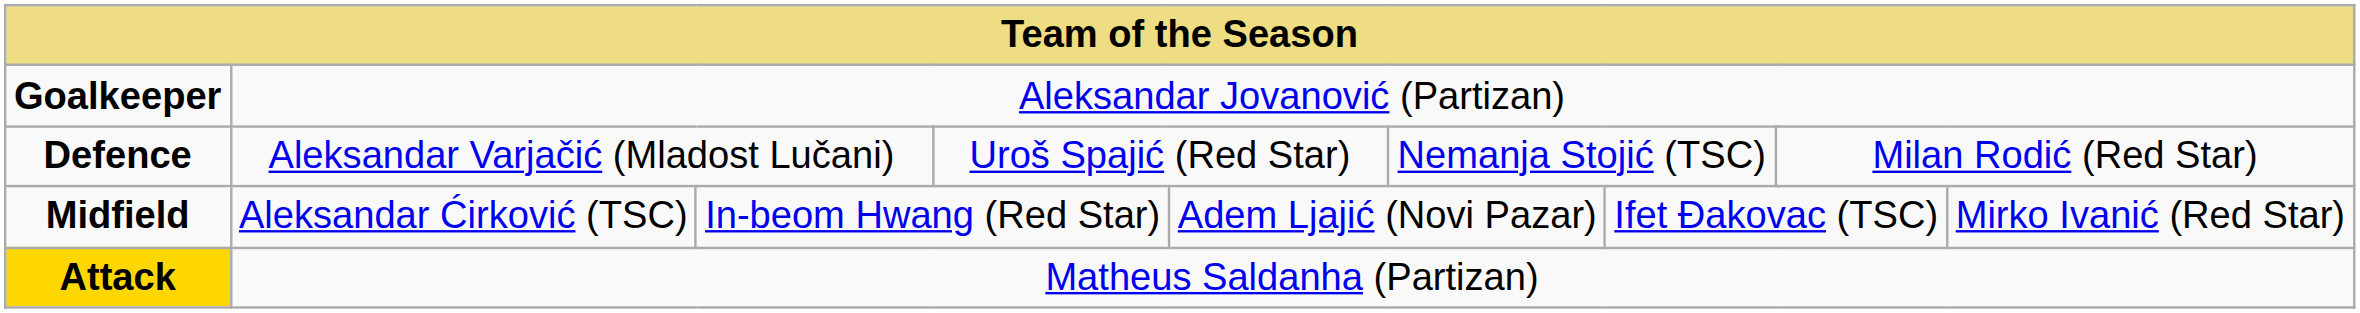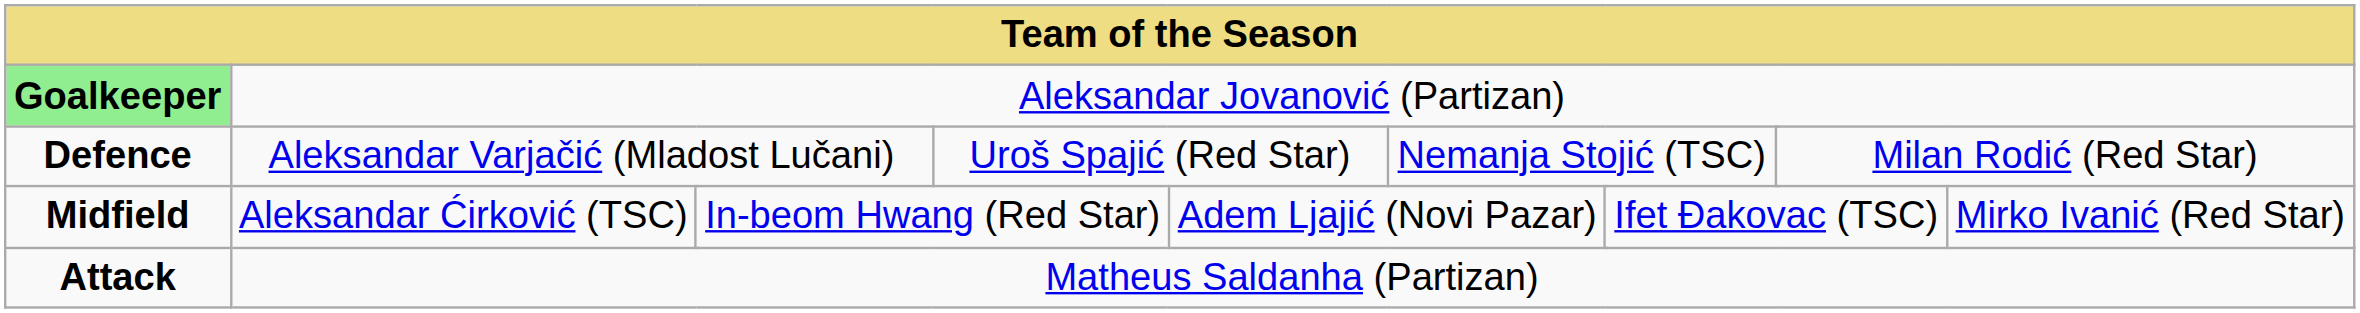Goalkeeper | column 1: no background -> lightgreen background
Attack | column 1: gold background -> no background
